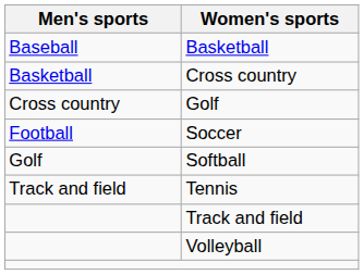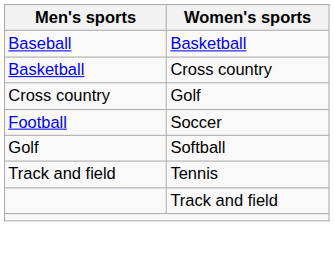- row: Volleyball
